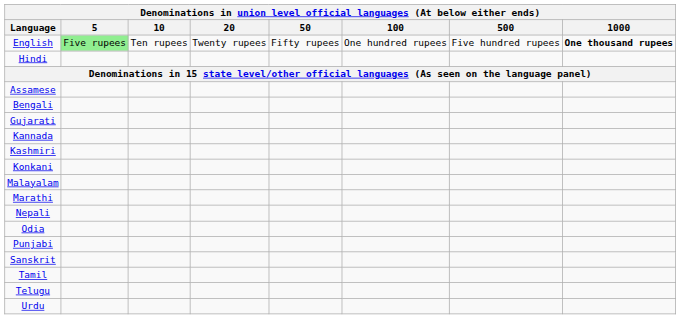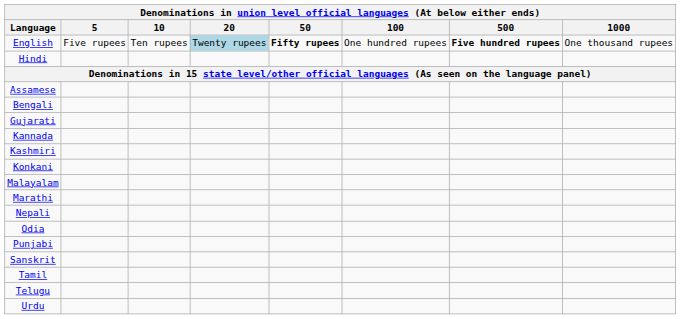English | 5: lightgreen background -> no background
English | 20: no background -> lightblue background
English | 50: normal -> bold
English | 500: normal -> bold
English | 1000: bold -> normal
